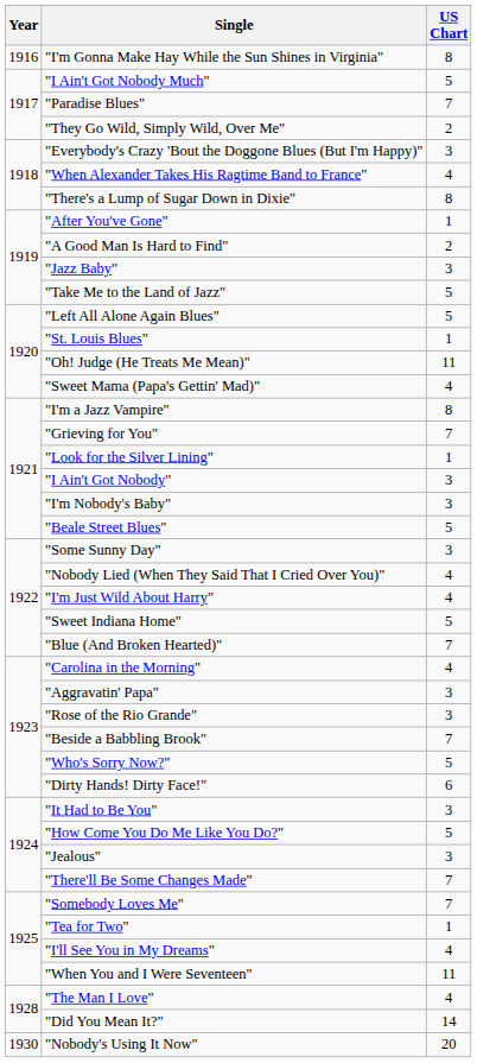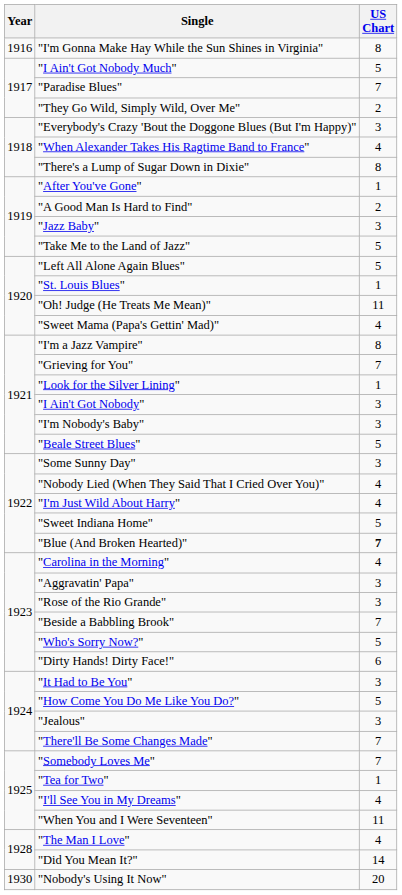"Blue (And Broken Hearted)" | US Chart: normal -> bold
